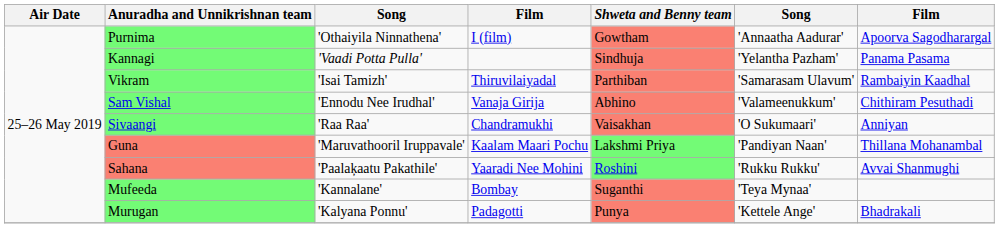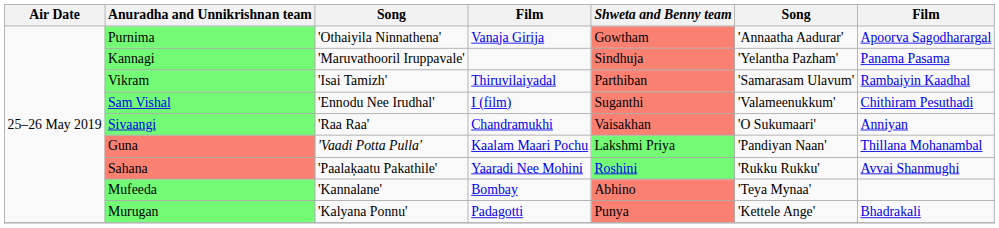Purnima | column 4: I (film) -> Vanaja Girija
Kannagi | column 3: 'Vaadi Potta Pulla' -> 'Maruvathooril Iruppavale'
Sam Vishal | column 4: Vanaja Girija -> I (film)
Sam Vishal | Shweta and Benny team: Abhino -> Suganthi
Guna | column 3: 'Maruvathooril Iruppavale' -> 'Vaadi Potta Pulla'
Mufeeda | Shweta and Benny team: Suganthi -> Abhino
